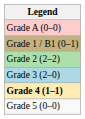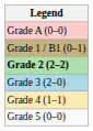row 4 | column 1: normal -> bold
row 6 | column 1: bold -> normal
